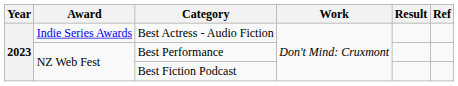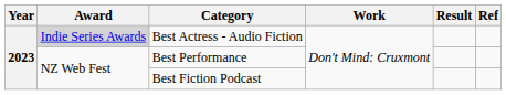Best Actress - Audio Fiction | Award: no background -> lightgrey background
